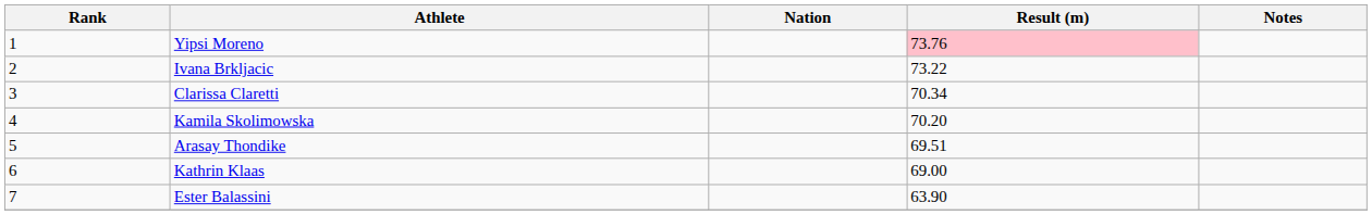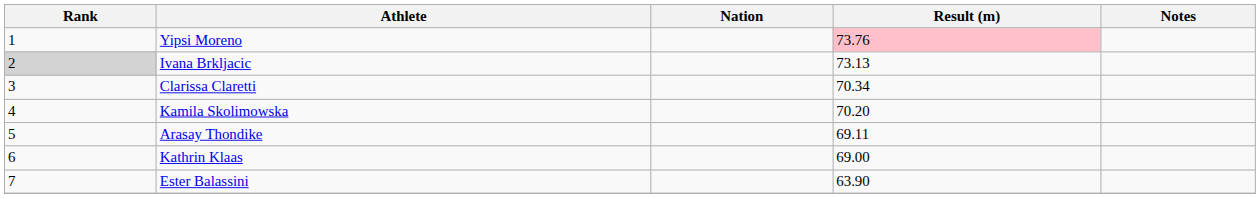Ivana Brkljacic | Rank: no background -> lightgrey background
Ivana Brkljacic | Result (m): 73.22 -> 73.13
Arasay Thondike | Result (m): 69.51 -> 69.11
